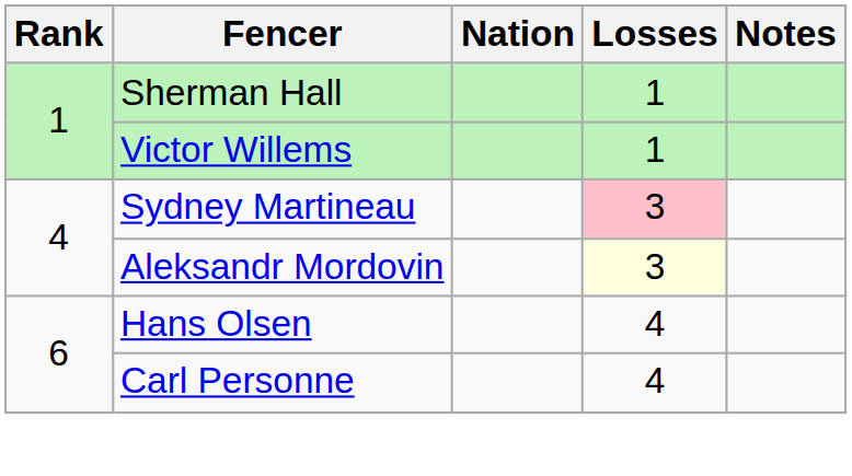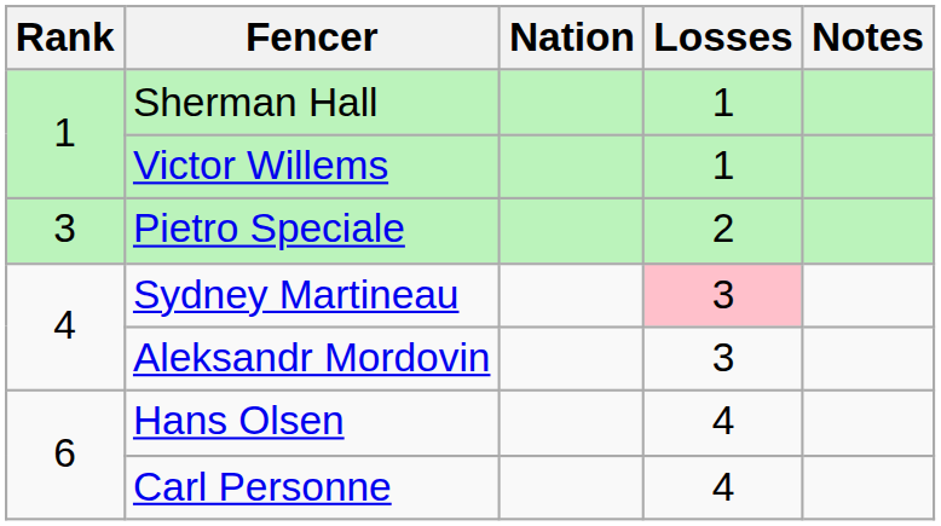+ row: 3 | Pietro Speciale | 2
Aleksandr Mordovin | Losses: lightyellow background -> no background
